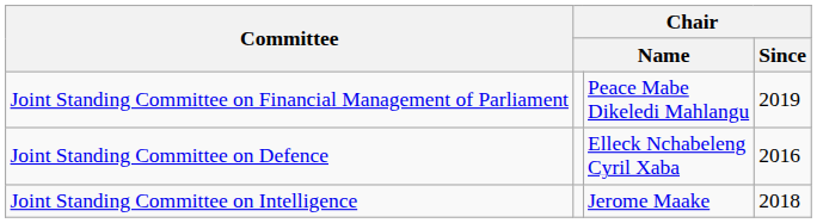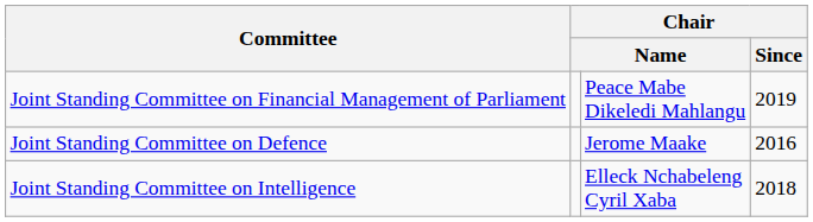Joint Standing Committee on Defence | column 3: Elleck Nchabeleng Cyril Xaba -> Jerome Maake
Joint Standing Committee on Intelligence | column 3: Jerome Maake -> Elleck Nchabeleng Cyril Xaba
